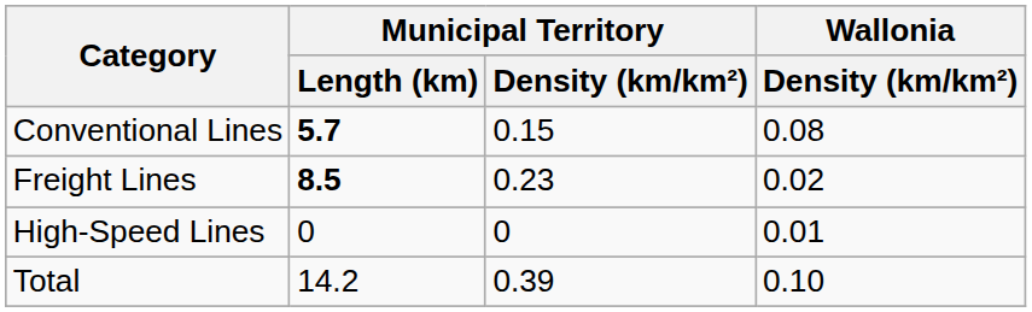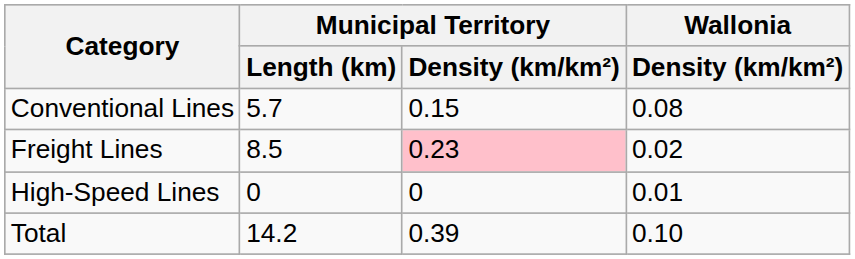Conventional Lines | Municipal Territory / Length (km): bold -> normal
Freight Lines | Municipal Territory / Length (km): bold -> normal
Freight Lines | Municipal Territory / Density (km/km²): no background -> pink background
